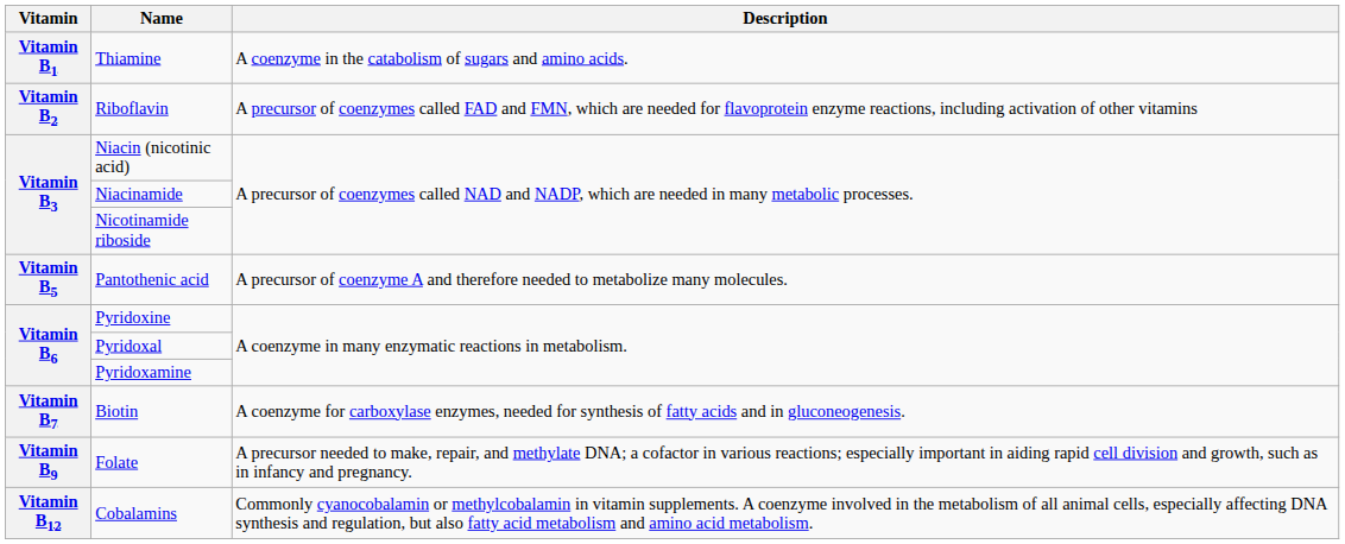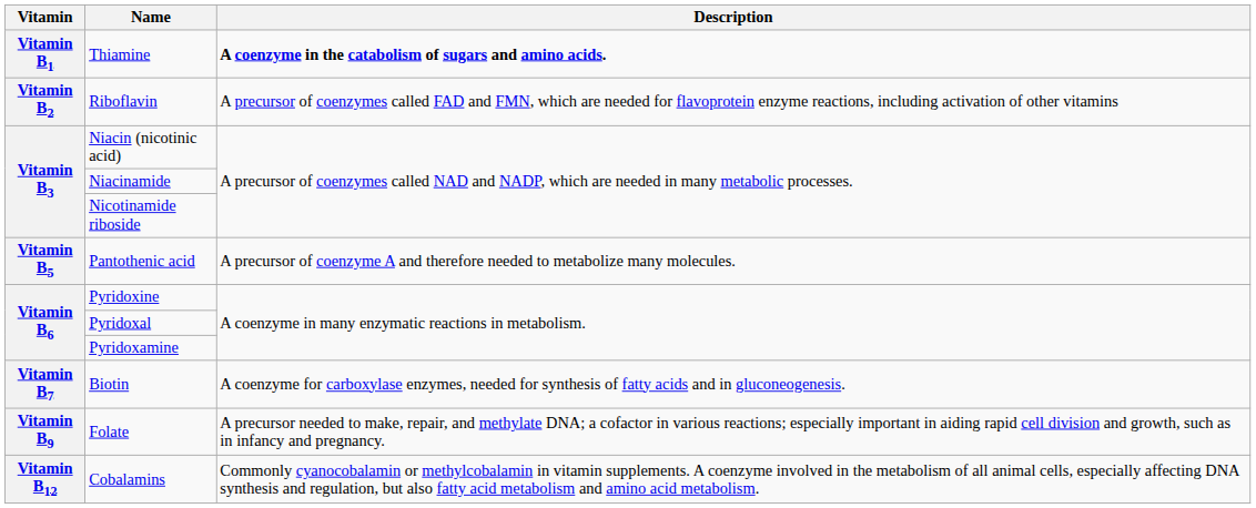Thiamine | Description: normal -> bold
